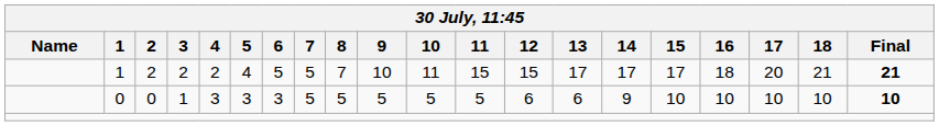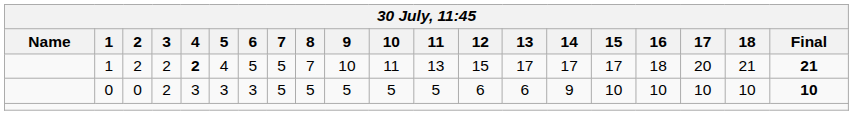row 3 | 4: normal -> bold
row 3 | 11: 15 -> 13
row 4 | 3: 1 -> 2
